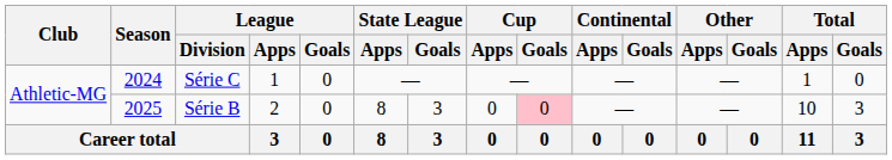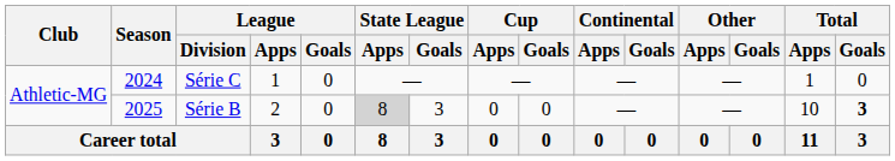Série B | State League / Apps: no background -> lightgrey background
Série B | Cup / Goals: pink background -> no background
Série B | Total / Goals: normal -> bold
